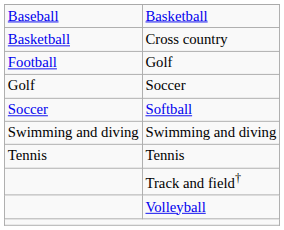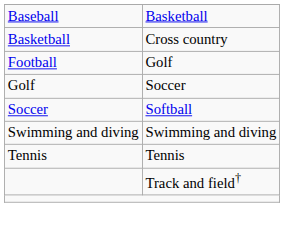- row: Volleyball
